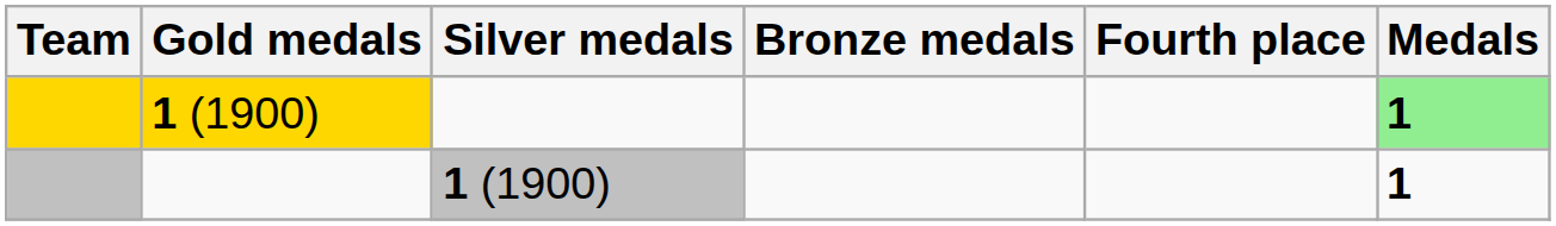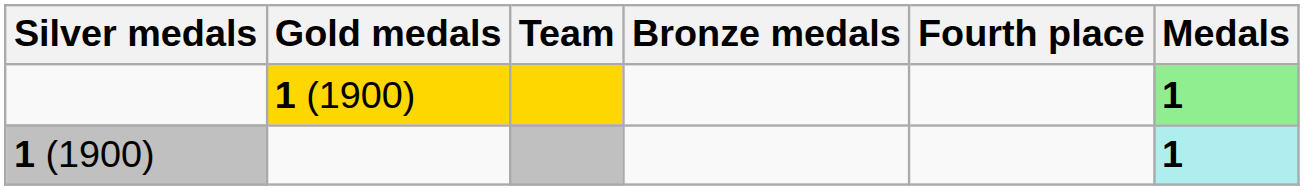columns swapped: Team <-> Silver medals
row 3 | Medals: no background -> paleturquoise background
